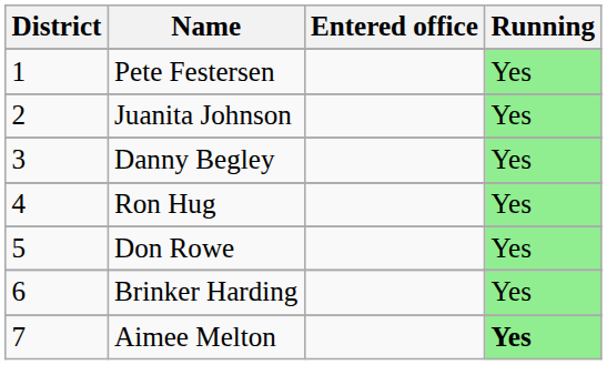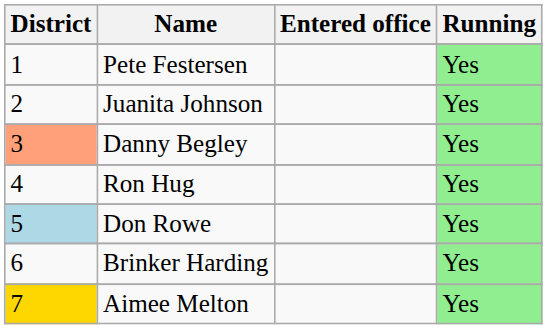Danny Begley | District: no background -> lightsalmon background
Don Rowe | District: no background -> lightblue background
Aimee Melton | District: no background -> gold background
Aimee Melton | Running: bold -> normal
